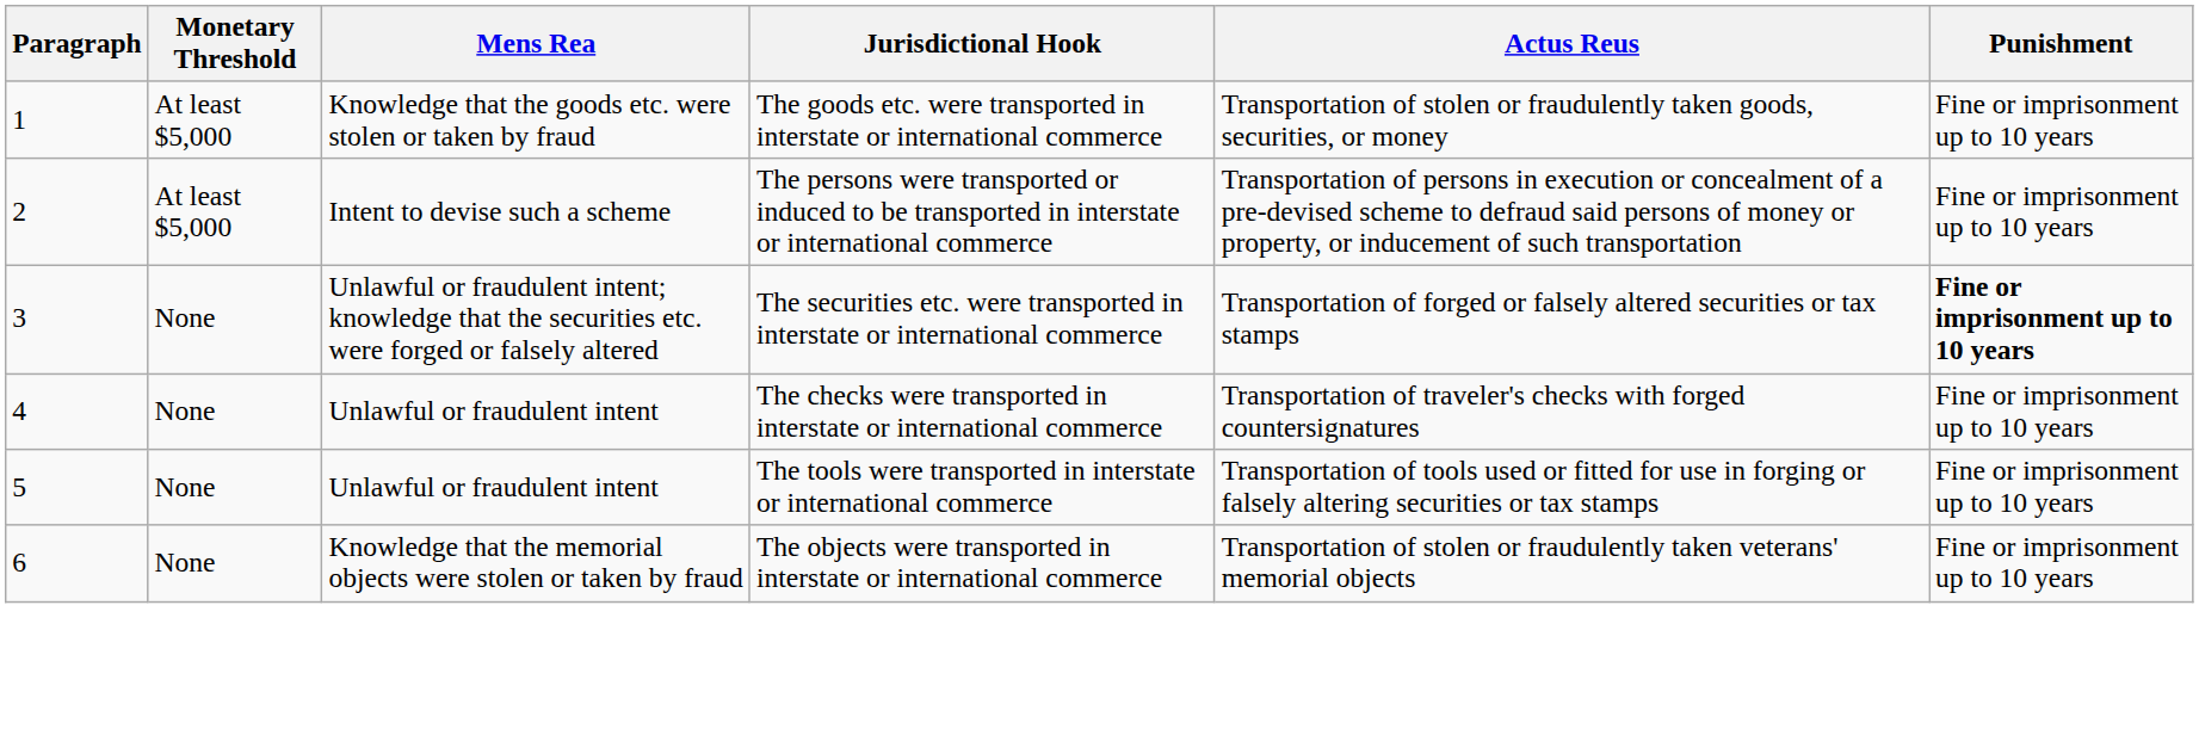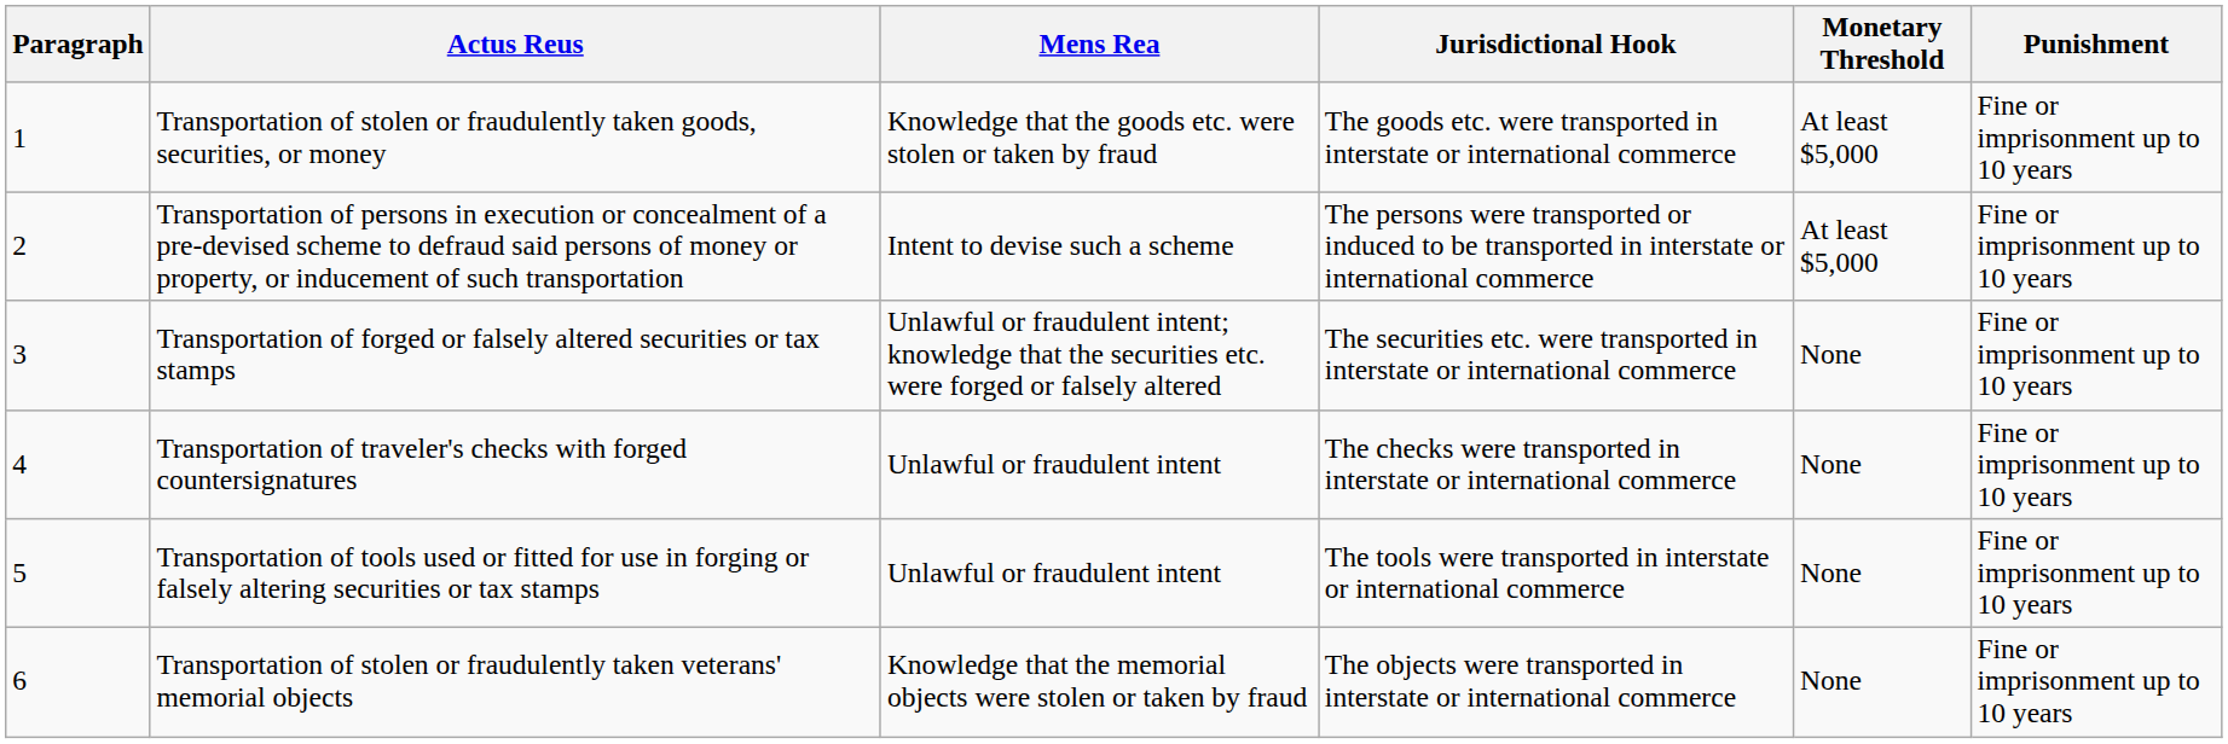columns swapped: Actus Reus <-> Monetary Threshold
row 4 | Punishment: bold -> normal
